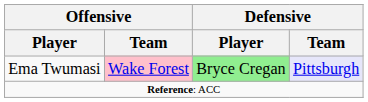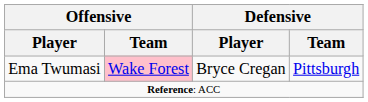Ema Twumasi | Defensive / Player: lightgreen background -> no background
Ema Twumasi | Defensive / Team: lavender background -> no background
